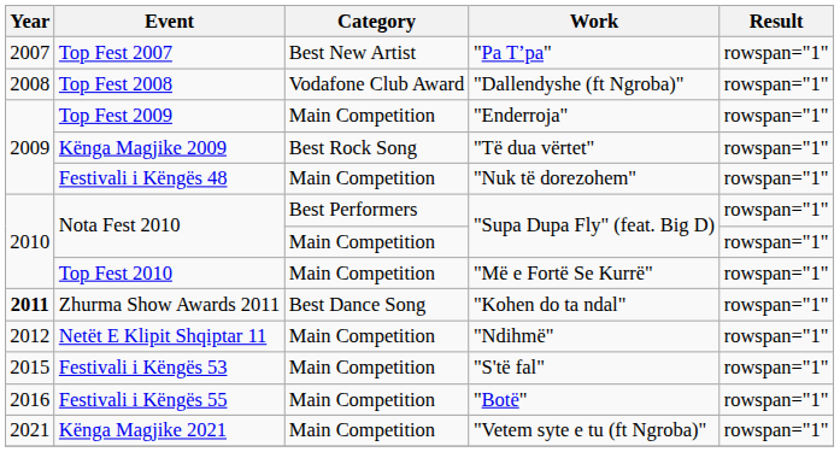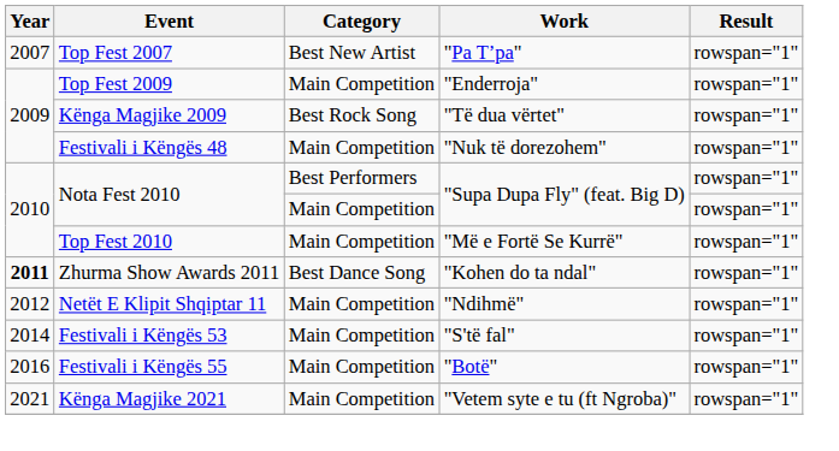- row: 2008 | Top Fest 2008 | Vodafone Club Award | "Dallendyshe (ft Ngroba)" | rowspan="1"
Festivali i Këngës 53 | Year: 2015 -> 2014
